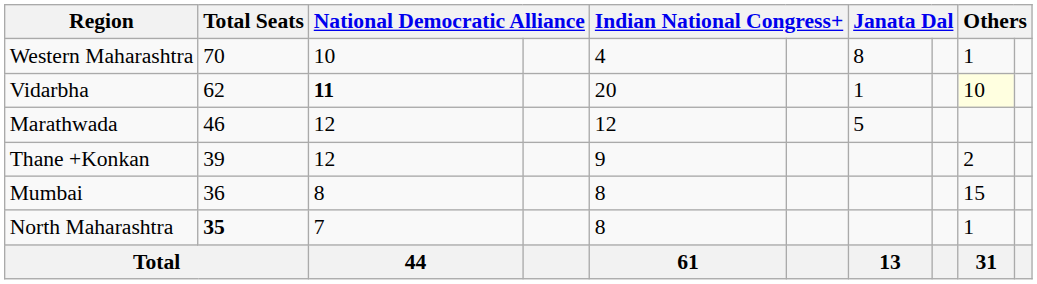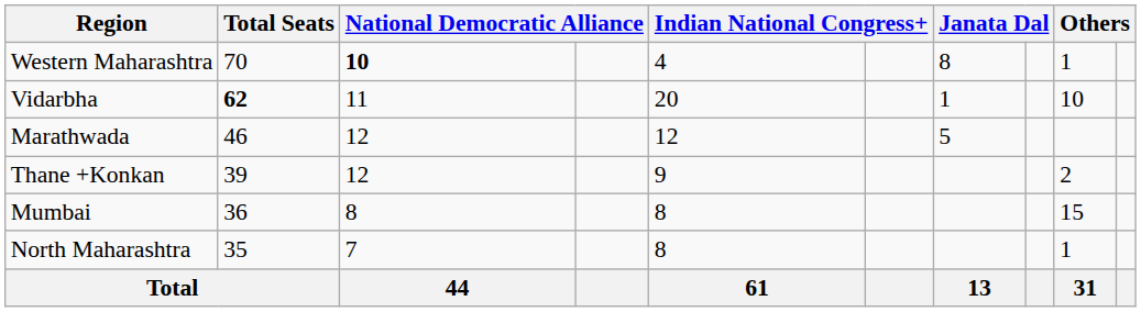Western Maharashtra | column 3: normal -> bold
Vidarbha | Total Seats: normal -> bold
Vidarbha | column 3: bold -> normal
Vidarbha | column 9: lightyellow background -> no background
North Maharashtra | Total Seats: bold -> normal
